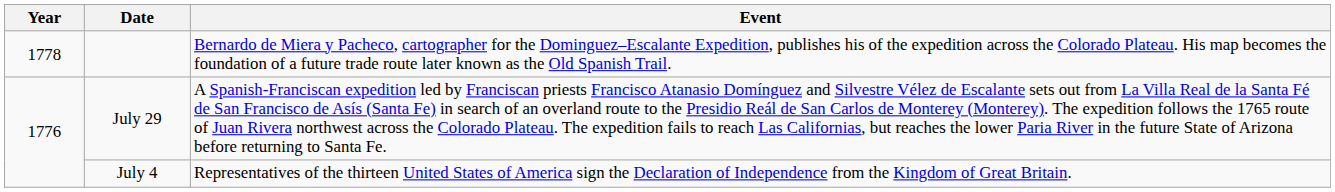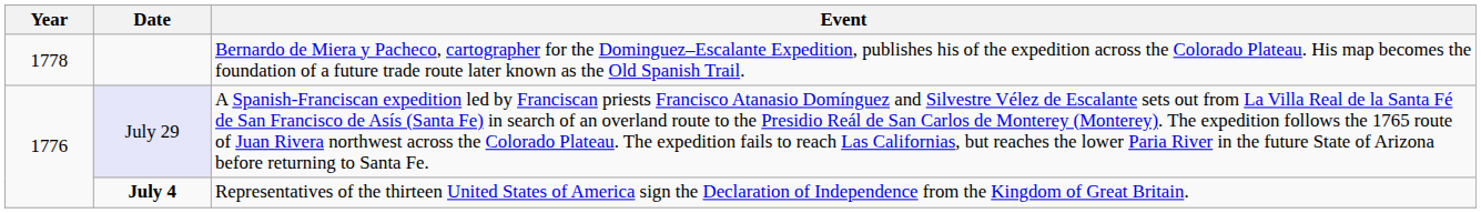July 29 | Date: no background -> lavender background
July 4 | Date: normal -> bold
